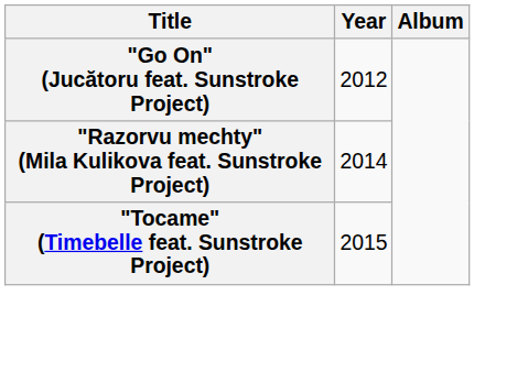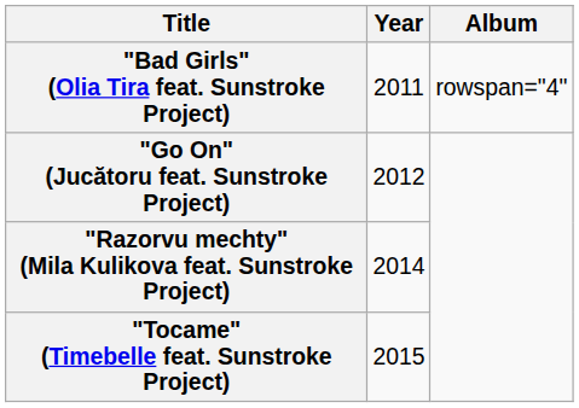+ row: "Bad Girls" (Olia Tira feat. Sunstroke Project) | 2011 | rowspan="4"
